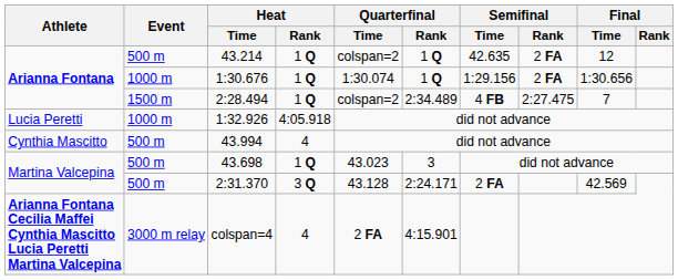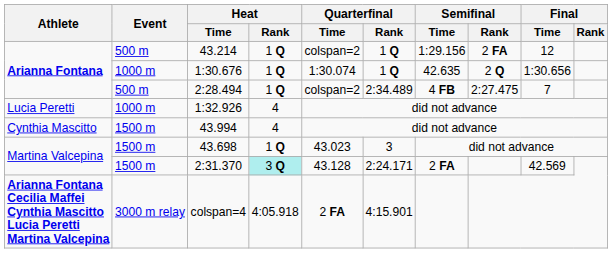43.214 | Semifinal / Time: 42.635 -> 1:29.156
1:30.676 | Semifinal / Time: 1:29.156 -> 42.635
1:30.676 | Semifinal / Rank: 2 FA -> 2 Q
2:28.494 | Event: 1500 m -> 500 m
1:32.926 | Heat / Rank: 4:05.918 -> 4
43.994 | Event: 500 m -> 1500 m
43.698 | Event: 500 m -> 1500 m
2:31.370 | Event: 500 m -> 1500 m
2:31.370 | Heat / Rank: no background -> paleturquoise background
colspan=4 | Heat / Rank: 4 -> 4:05.918
